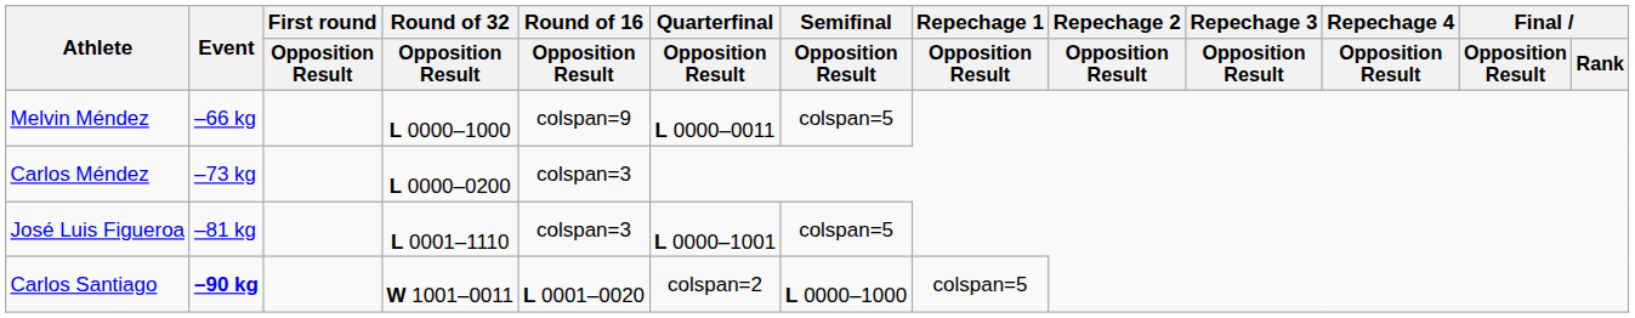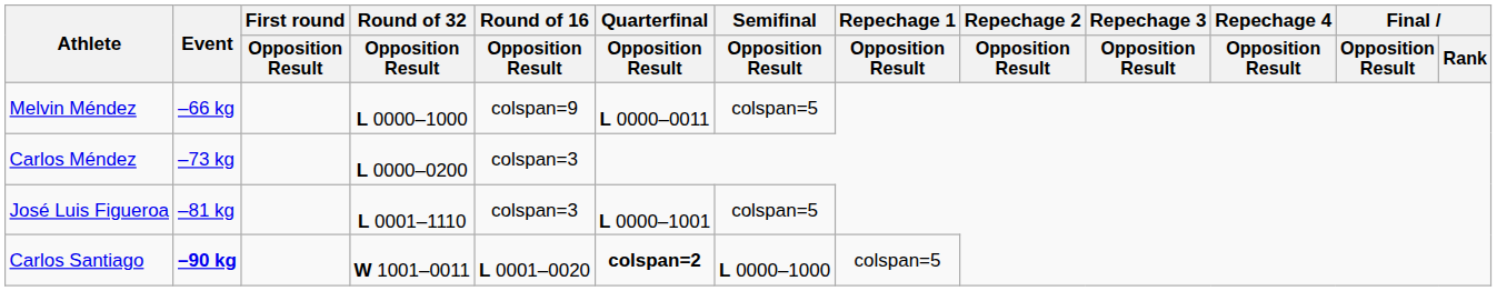Carlos Santiago | Quarterfinal / Opposition Result: normal -> bold
